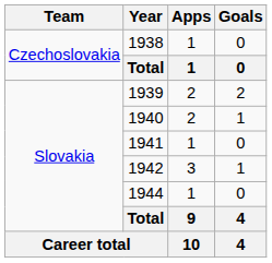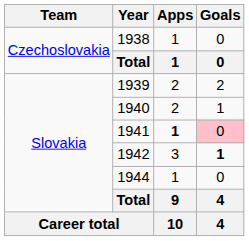1941 | Apps: normal -> bold
1941 | Goals: no background -> pink background
1942 | Goals: normal -> bold
